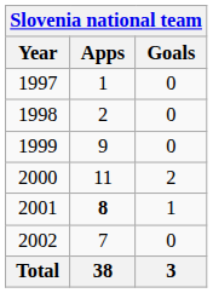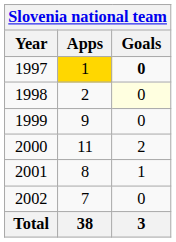1997 | Apps: no background -> gold background
1997 | Goals: normal -> bold
1998 | Goals: no background -> lightyellow background
2001 | Apps: bold -> normal
